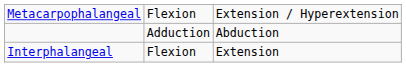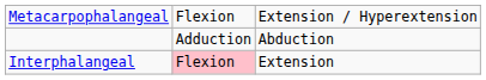Interphalangeal | column 2: no background -> pink background
